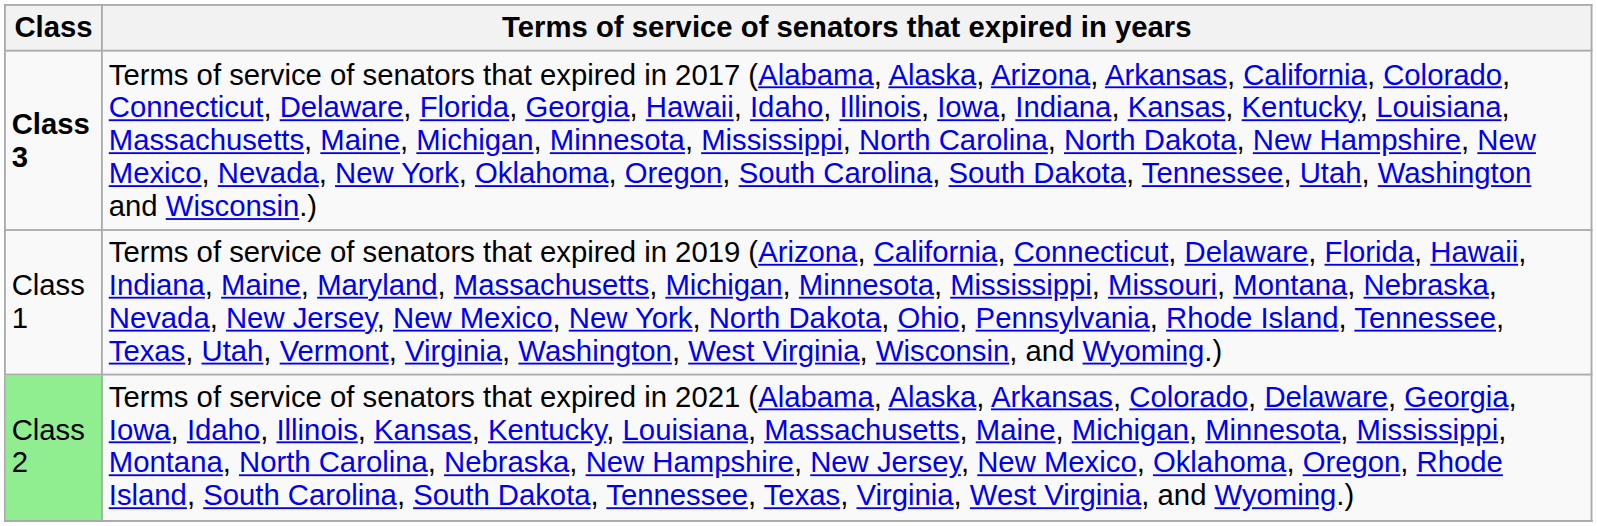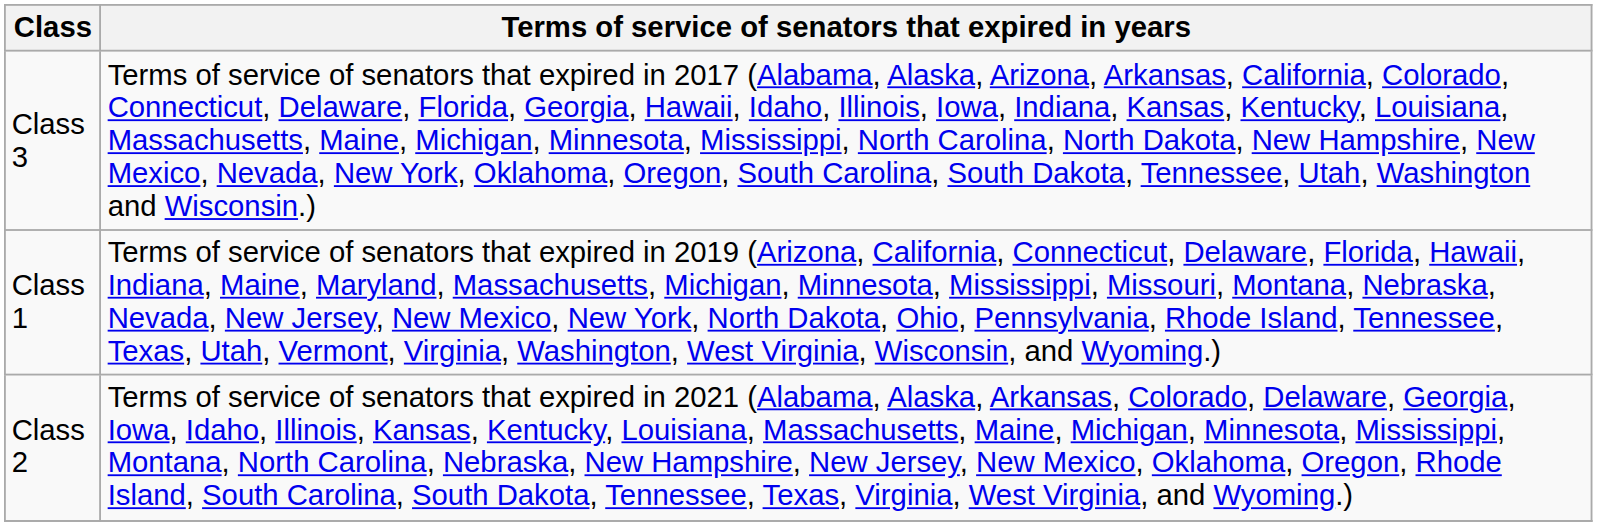Class 3 | Class: bold -> normal
Class 2 | Class: lightgreen background -> no background
